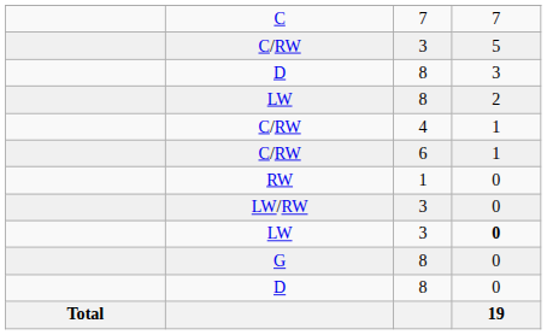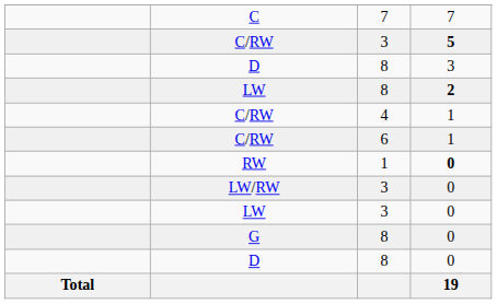C/RW / 3 | column 4: normal -> bold
LW / 8 | column 4: normal -> bold
RW | column 4: normal -> bold
LW / 3 | column 4: bold -> normal
